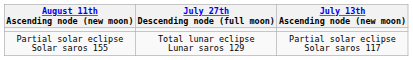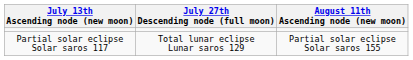columns swapped: July 13th Ascending node (new moon) <-> August 11th Ascending node (new moon)
